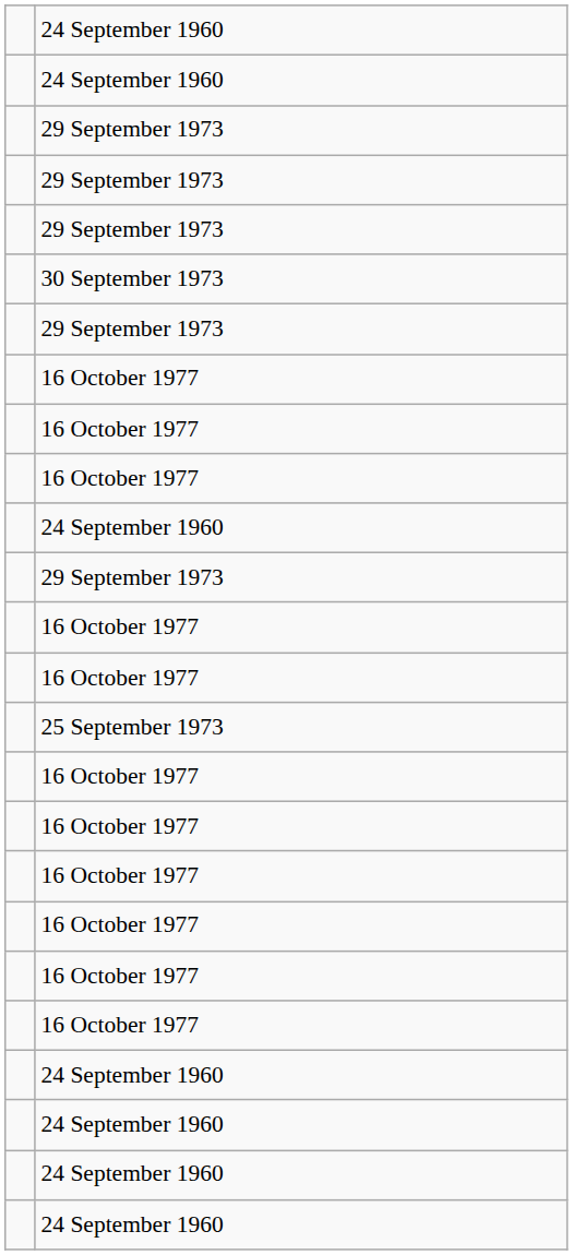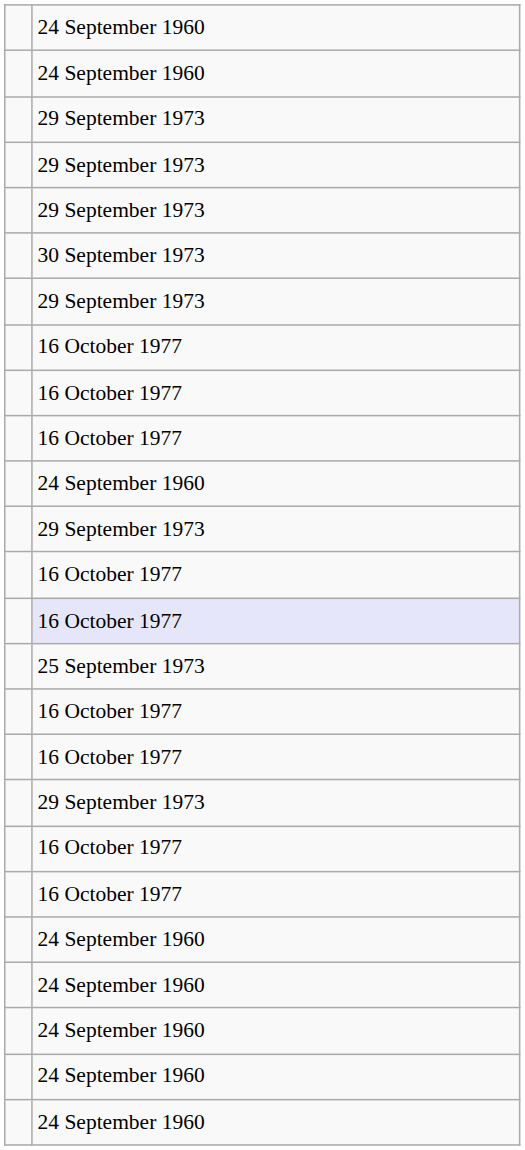row 14 | column 2: no background -> lavender background
row 18 | column 2: 16 October 1977 -> 29 September 1973
row 21 | column 2: 16 October 1977 -> 24 September 1960
